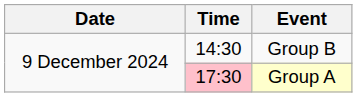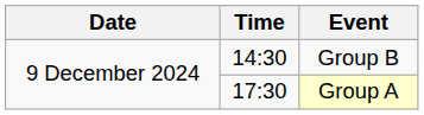Group A | Time: pink background -> no background
